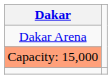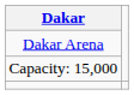Capacity: 15,000 | Dakar: lightsalmon background -> no background
